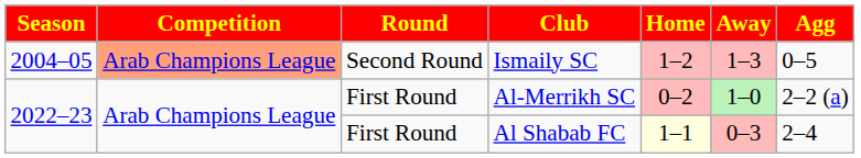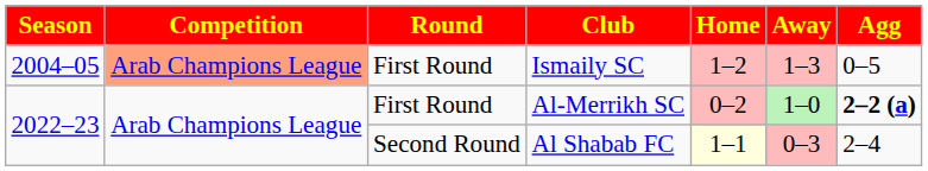Ismaily SC | Round: Second Round -> First Round
Al-Merrikh SC | Agg: normal -> bold
Al Shabab FC | Round: First Round -> Second Round
